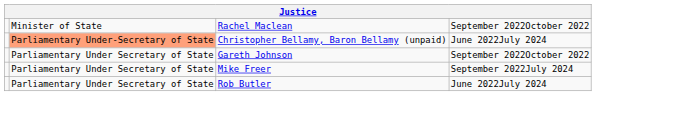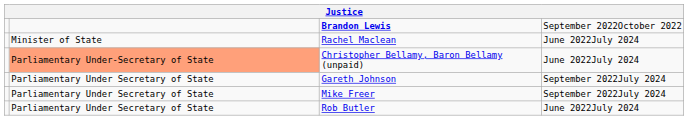+ row: Brandon Lewis | September 2022October 2022
Rachel Maclean | column 4: September 2022October 2022 -> June 2022July 2024
Gareth Johnson | column 4: September 2022October 2022 -> September 2022July 2024
